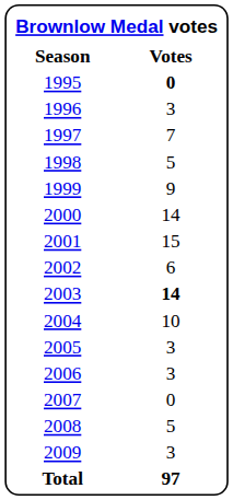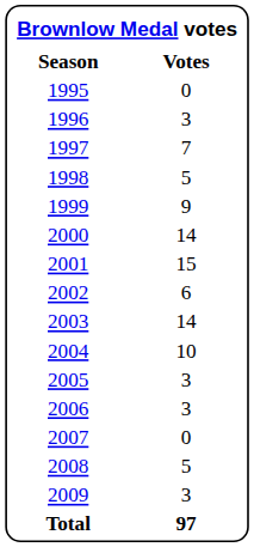1995 | Votes: bold -> normal
2003 | Votes: bold -> normal
